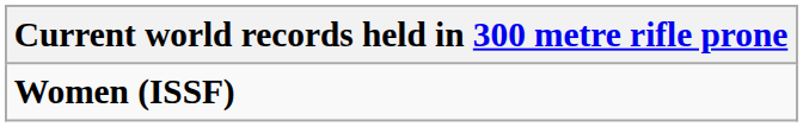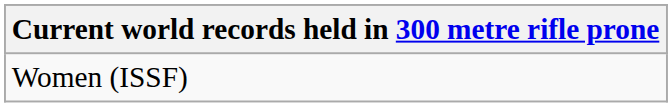Women (ISSF) | column 1: bold -> normal
